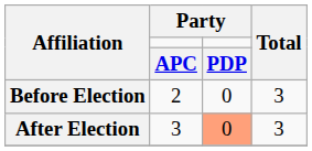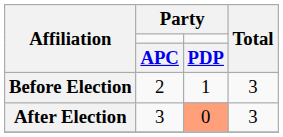Before Election | column 3: 0 -> 1
